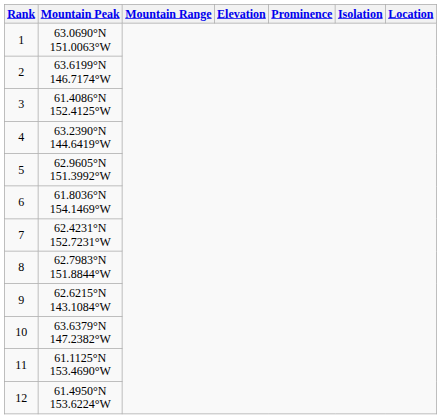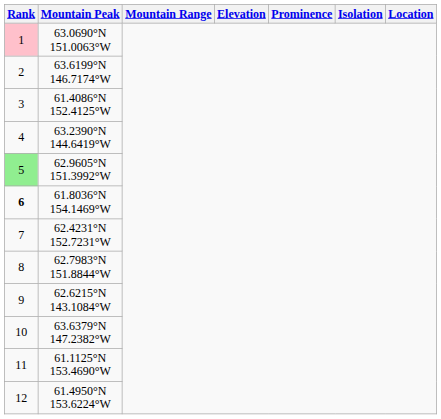63.0690°N 151.0063°W | Rank: no background -> pink background
62.9605°N 151.3992°W | Rank: no background -> lightgreen background
61.8036°N 154.1469°W | Rank: normal -> bold
